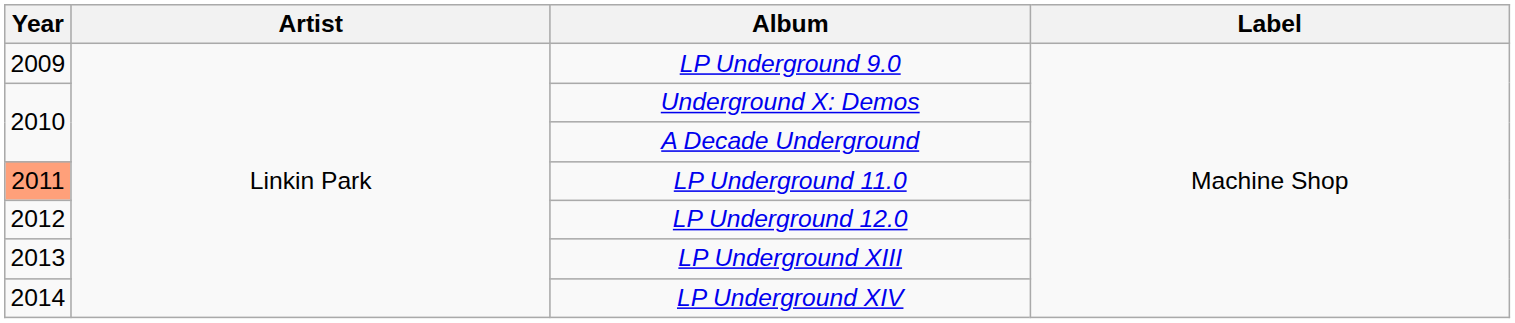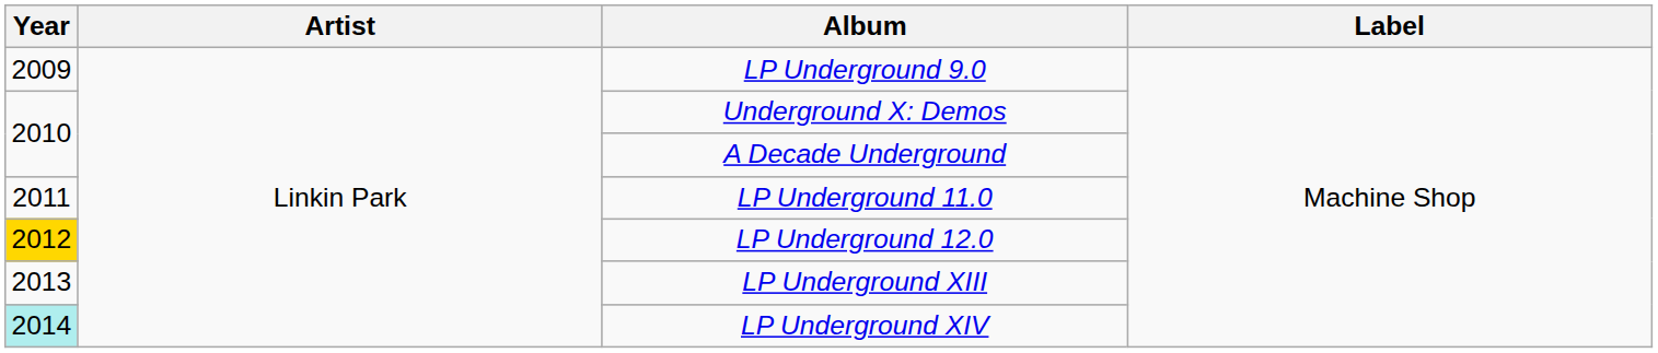LP Underground 11.0 | Year: lightsalmon background -> no background
LP Underground 12.0 | Year: no background -> gold background
LP Underground XIV | Year: no background -> paleturquoise background
